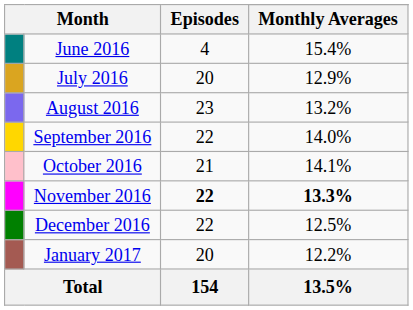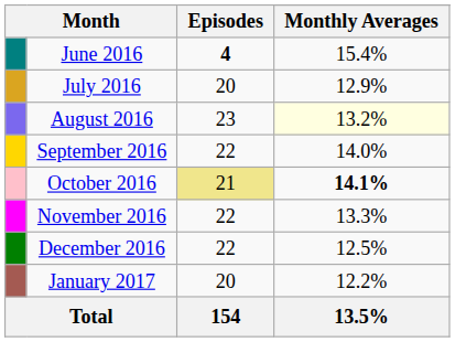June 2016 | Episodes: normal -> bold
August 2016 | Monthly Averages: no background -> lightyellow background
October 2016 | Episodes: no background -> khaki background
October 2016 | Monthly Averages: normal -> bold
November 2016 | Episodes: bold -> normal
November 2016 | Monthly Averages: bold -> normal
